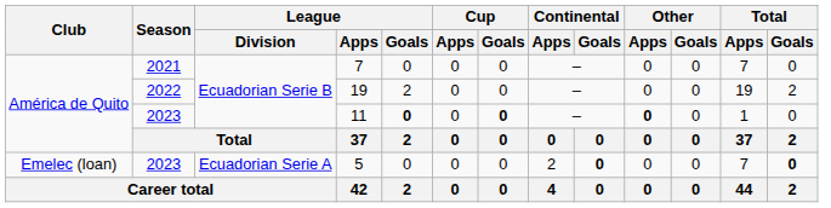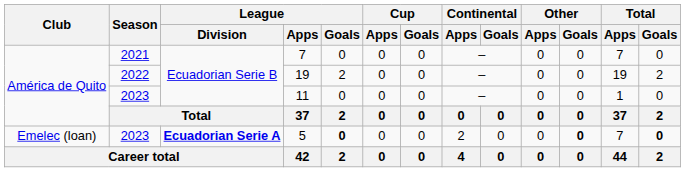11 | League / Goals: bold -> normal
11 | Cup / Goals: bold -> normal
11 | Other / Apps: bold -> normal
5 | League / Division: normal -> bold
5 | League / Goals: normal -> bold
5 | Continental / Goals: bold -> normal
5 | Other / Goals: normal -> bold
